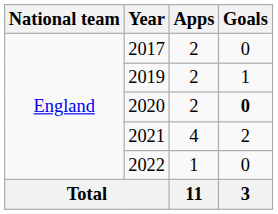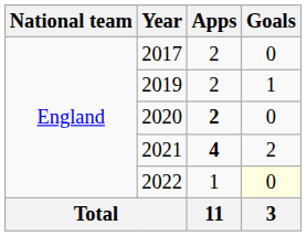2020 | Apps: normal -> bold
2020 | Goals: bold -> normal
2021 | Apps: normal -> bold
2022 | Goals: no background -> lightyellow background
